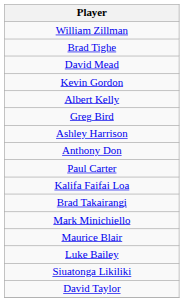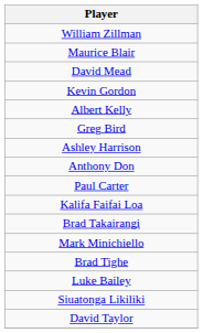row 3 | column 1: Brad Tighe -> Maurice Blair
row 14 | column 1: Maurice Blair -> Brad Tighe
